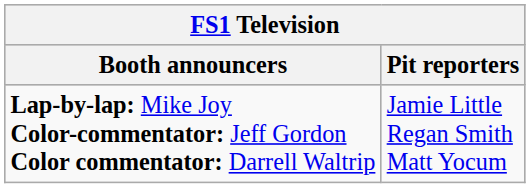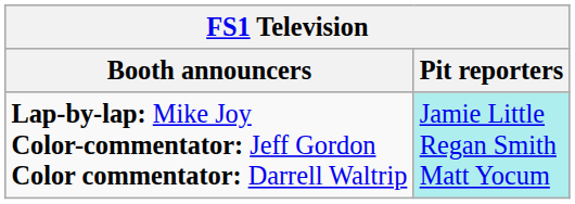row 3 | Pit reporters: no background -> paleturquoise background
